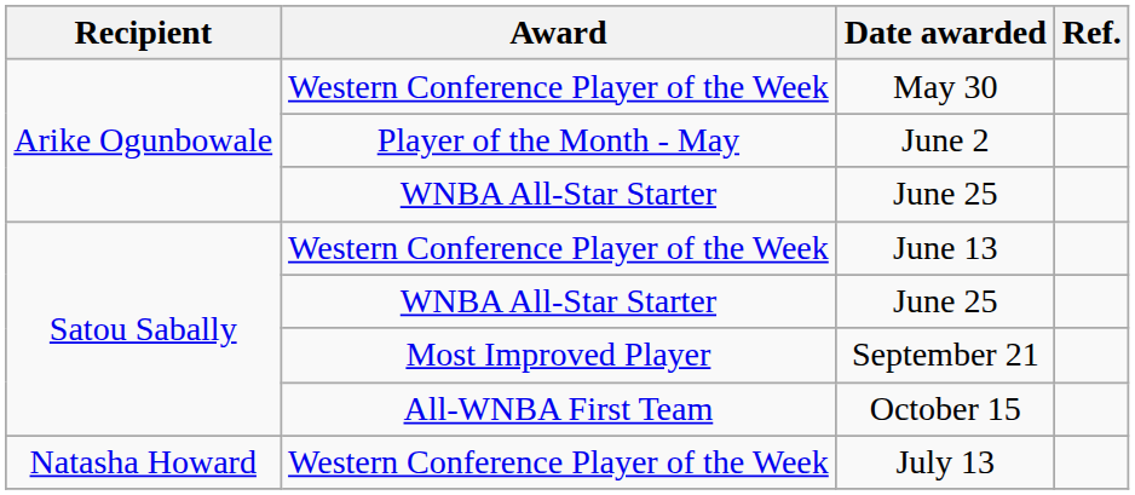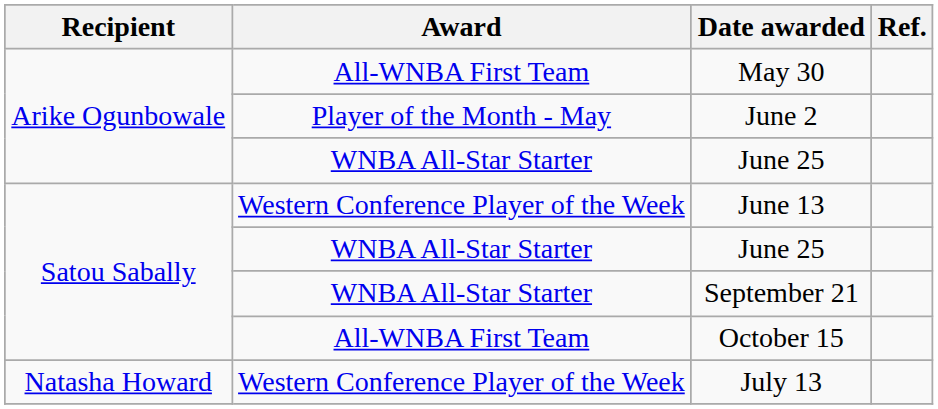May 30 | Award: Western Conference Player of the Week -> All-WNBA First Team
September 21 | Award: Most Improved Player -> WNBA All-Star Starter
